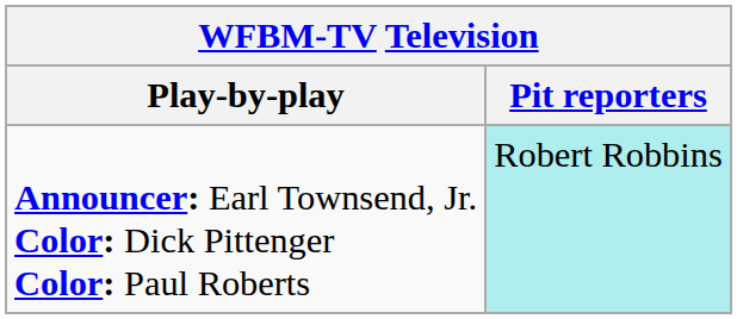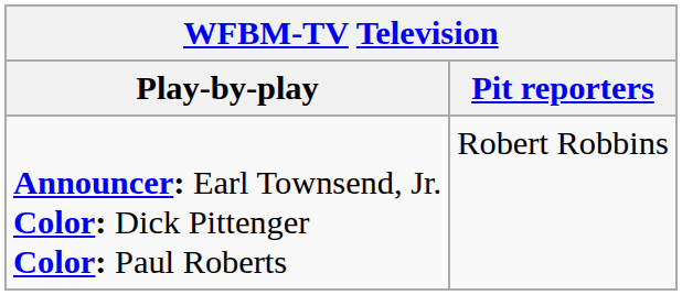row 3 | Pit reporters: paleturquoise background -> no background
